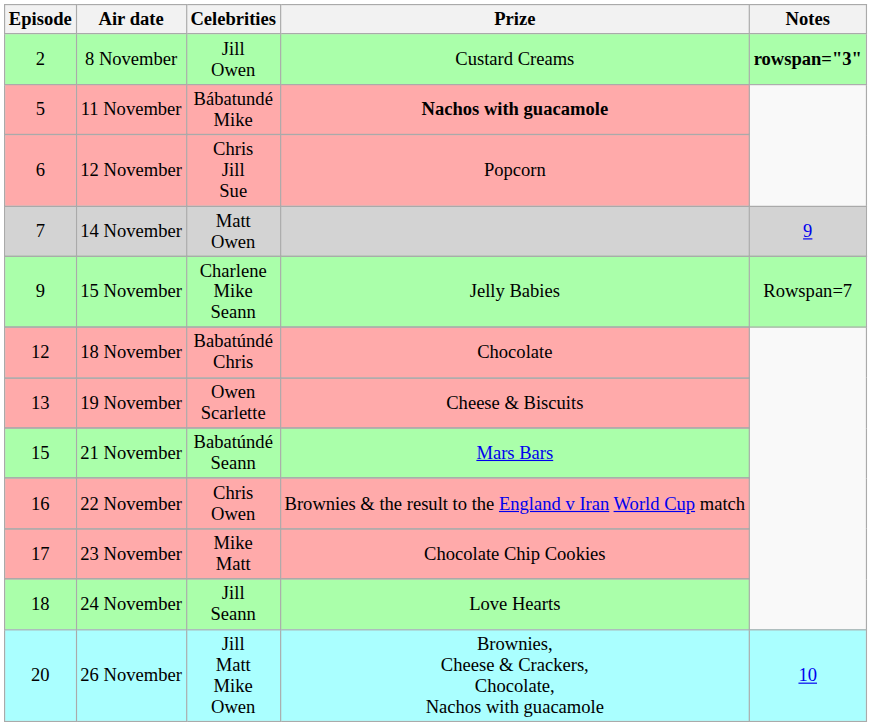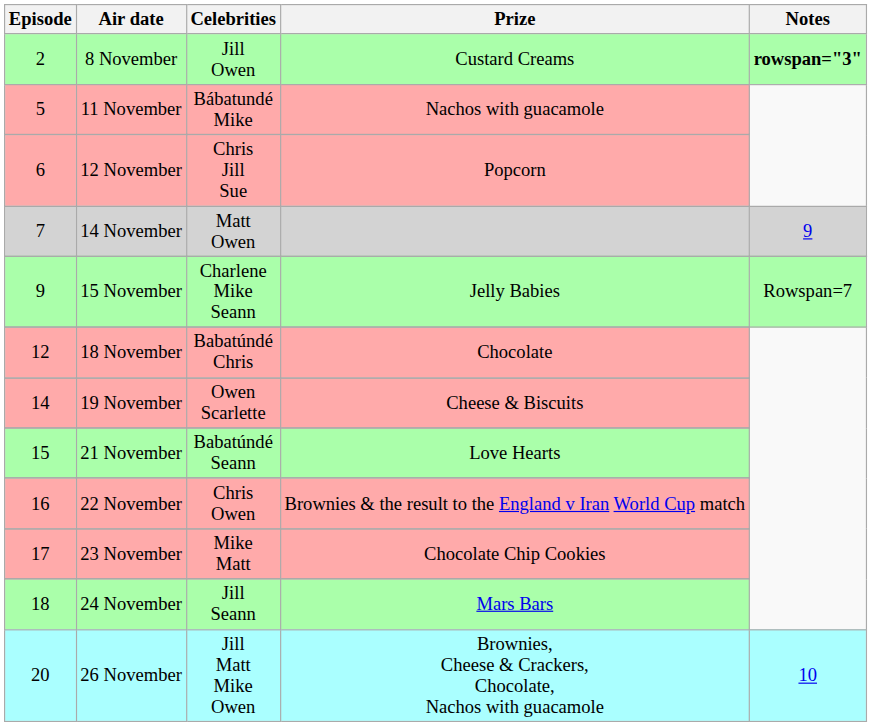11 November | Prize: bold -> normal
19 November | Episode: 13 -> 14
21 November | Prize: Mars Bars -> Love Hearts
24 November | Prize: Love Hearts -> Mars Bars
